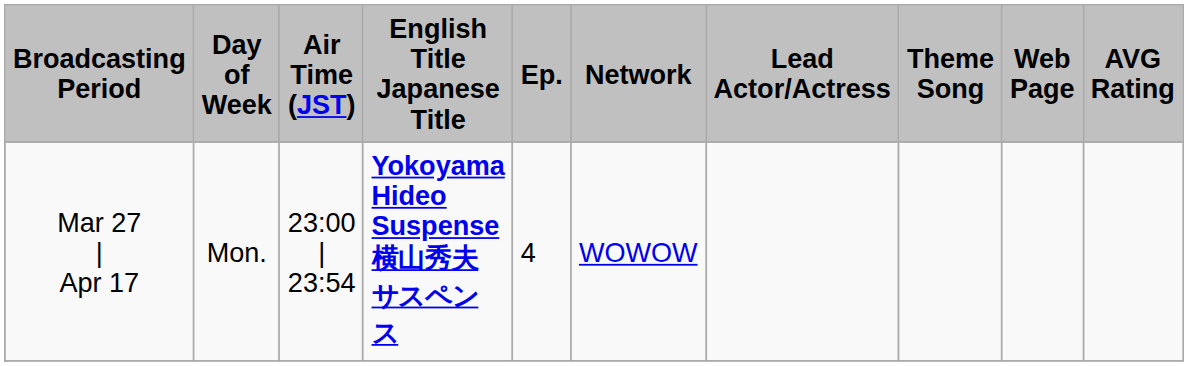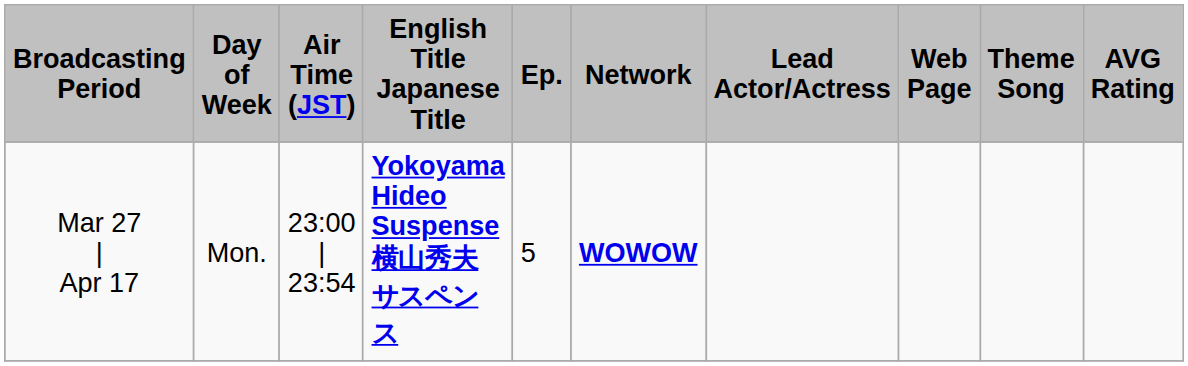columns swapped: Web Page <-> Theme Song
row 2 | Ep.: 4 -> 5
row 2 | Network: normal -> bold
